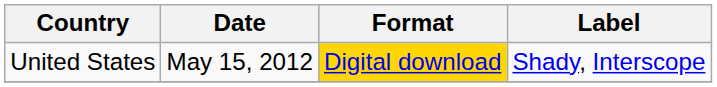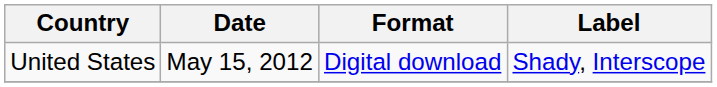United States | Format: gold background -> no background
